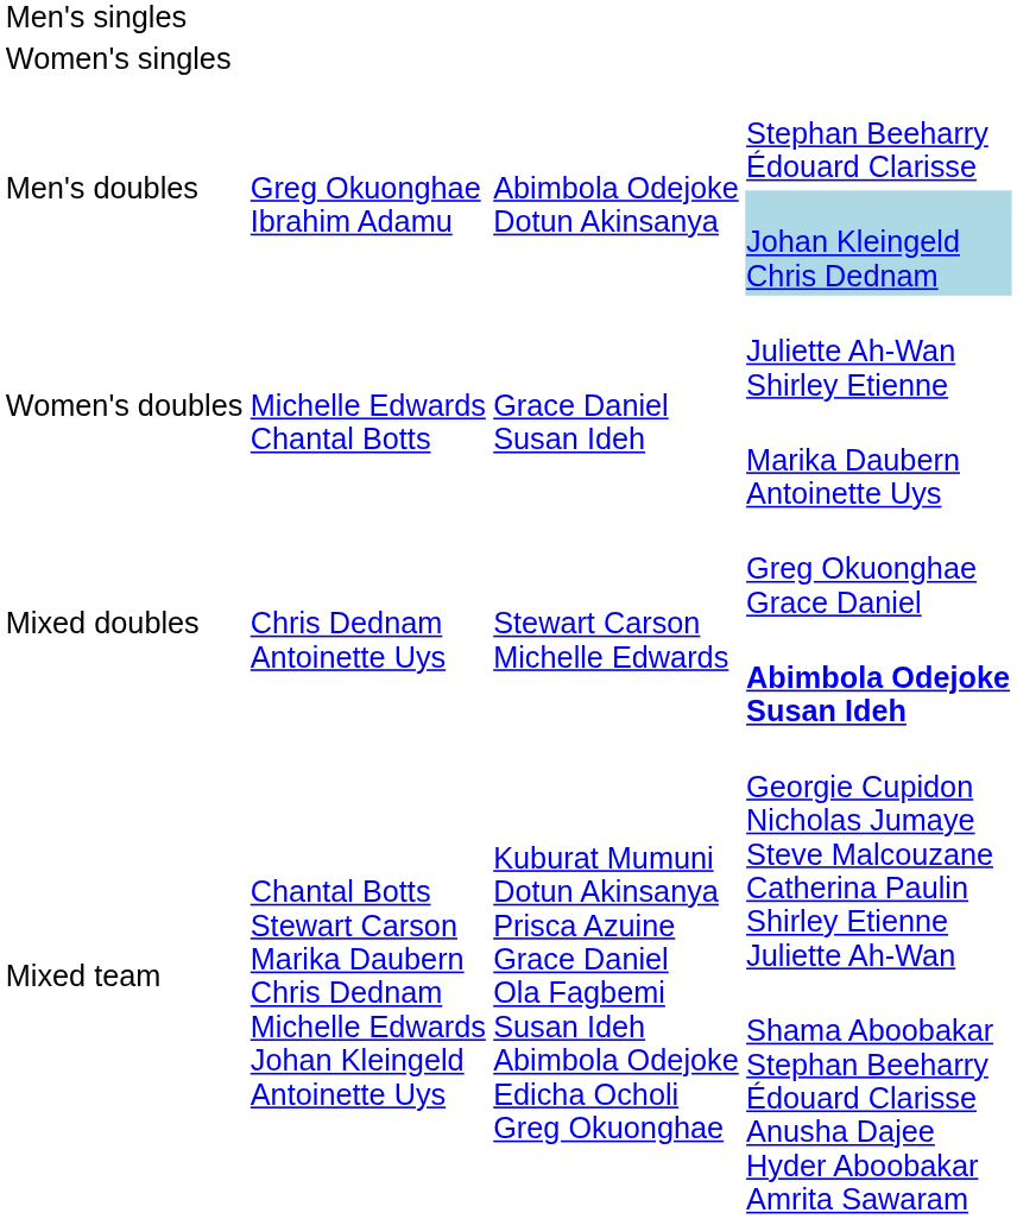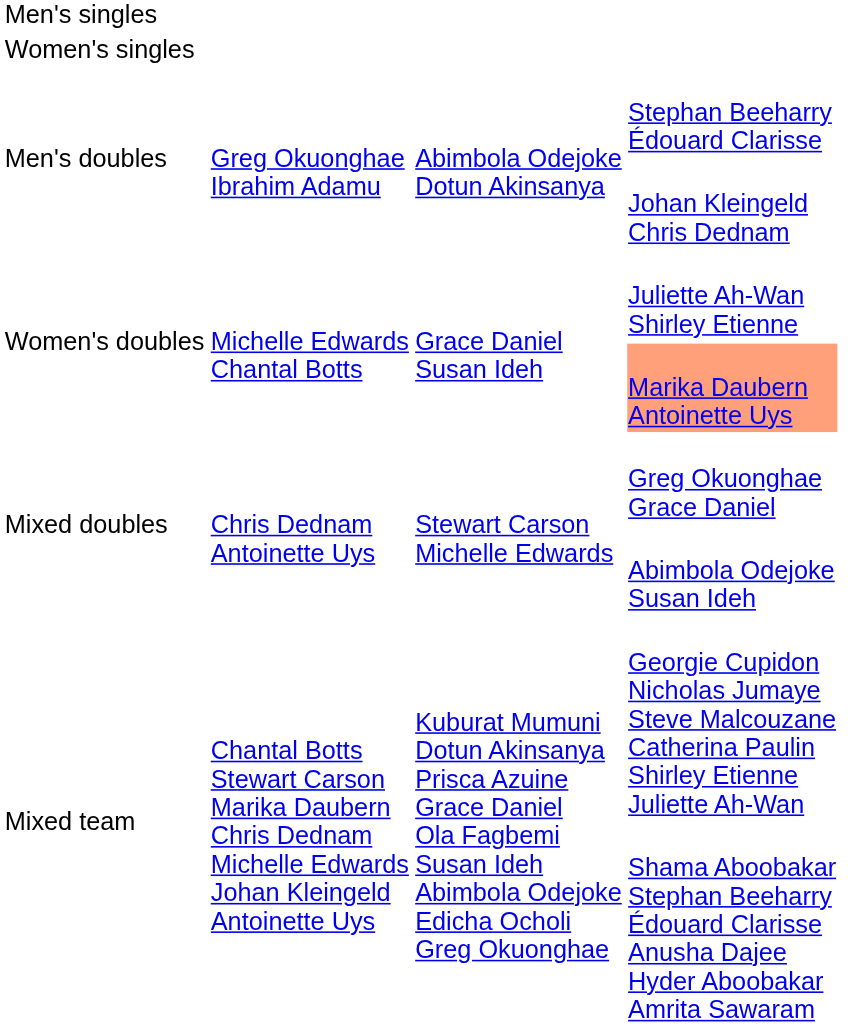Johan Kleingeld Chris Dednam | column 4: lightblue background -> no background
Marika Daubern Antoinette Uys | column 4: no background -> lightsalmon background
Abimbola Odejoke Susan Ideh | column 4: bold -> normal
